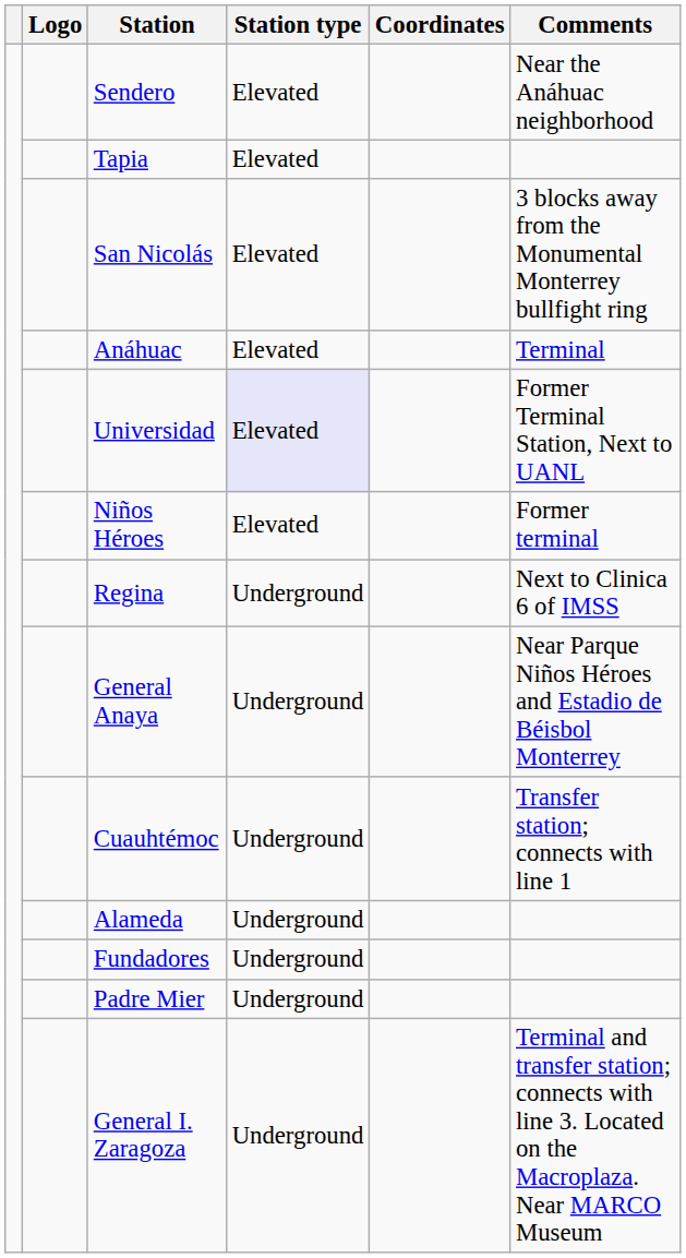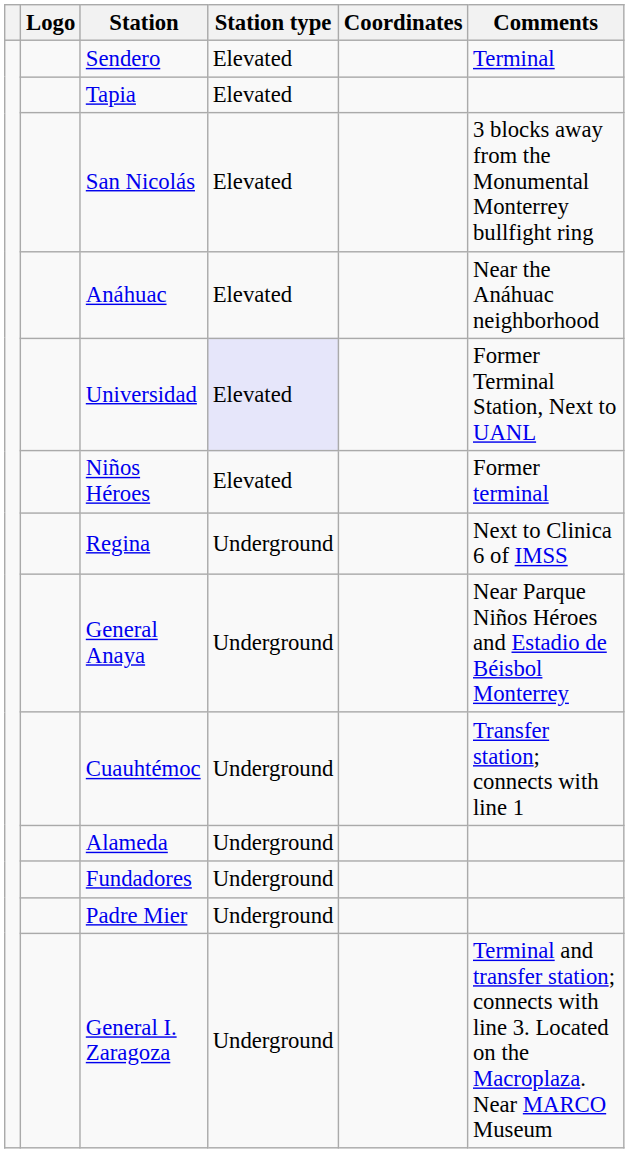Sendero | Comments: Near the Anáhuac neighborhood -> Terminal
Anáhuac | Comments: Terminal -> Near the Anáhuac neighborhood
